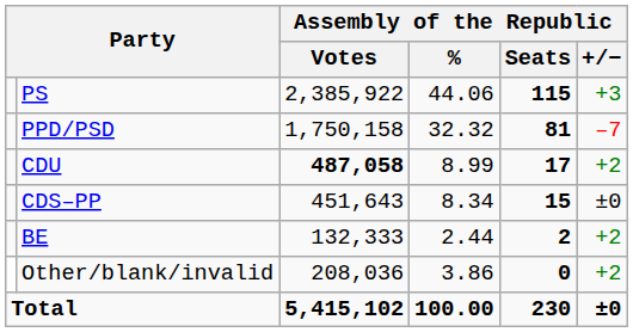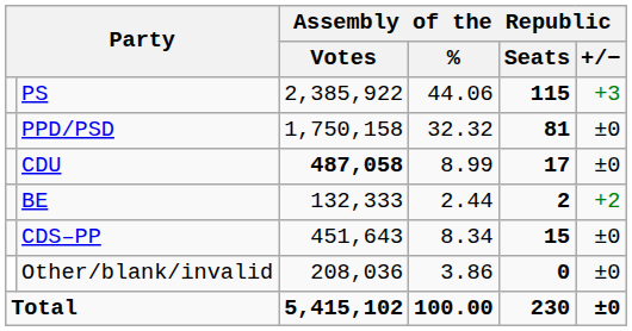PPD/PSD | Assembly of the Republic / +/−: –7 -> ±0
CDU | Assembly of the Republic / +/−: +2 -> ±0
rows swapped: CDS–PP <-> BE
Other/blank/invalid | Assembly of the Republic / +/−: +2 -> ±0
